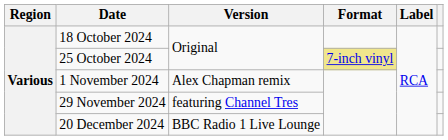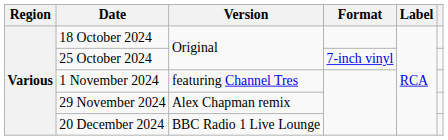25 October 2024 | Format: khaki background -> no background
1 November 2024 | Version: Alex Chapman remix -> featuring Channel Tres
29 November 2024 | Version: featuring Channel Tres -> Alex Chapman remix
